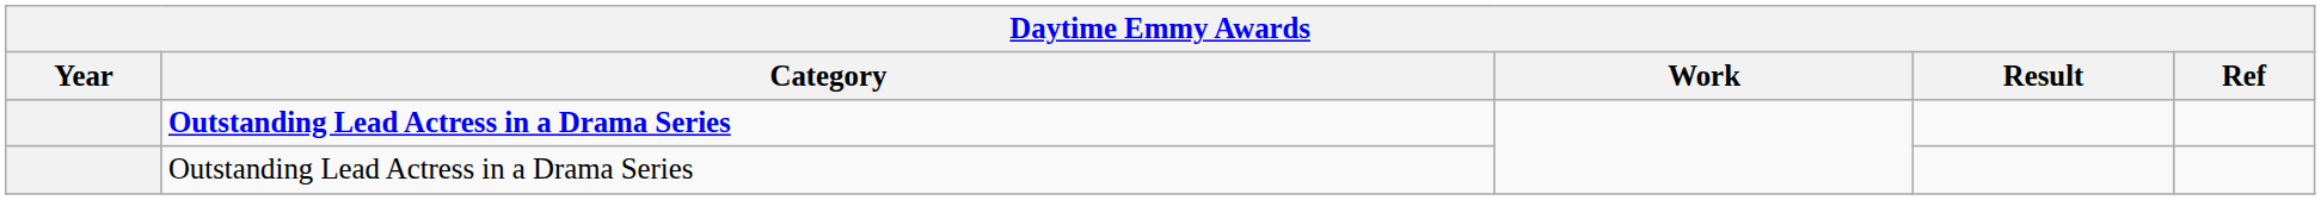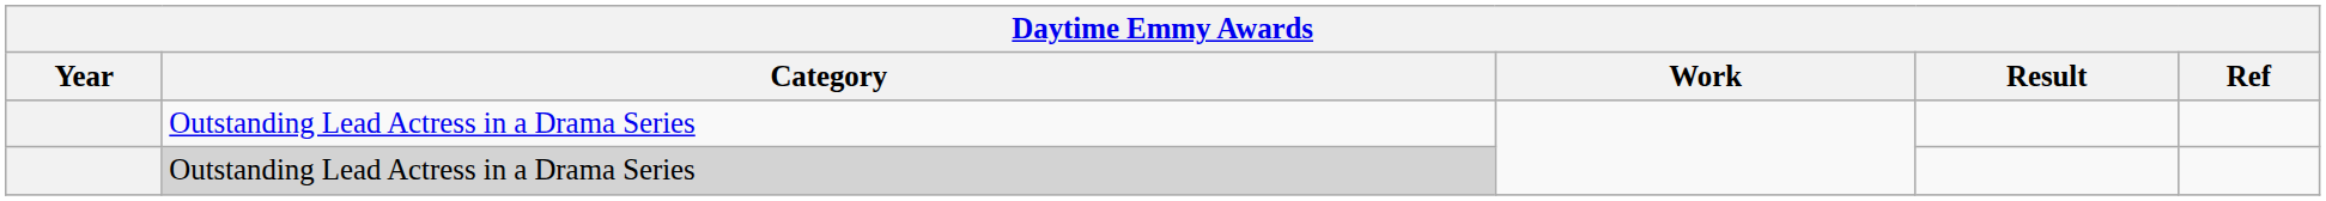row 3 | Category: bold -> normal
row 4 | Category: no background -> lightgrey background
